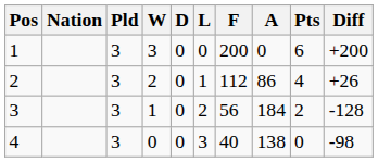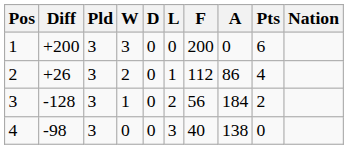columns swapped: Nation <-> Diff
